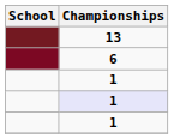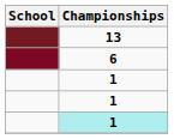row 5 | Championships: lavender background -> no background
row 6 | Championships: no background -> paleturquoise background
